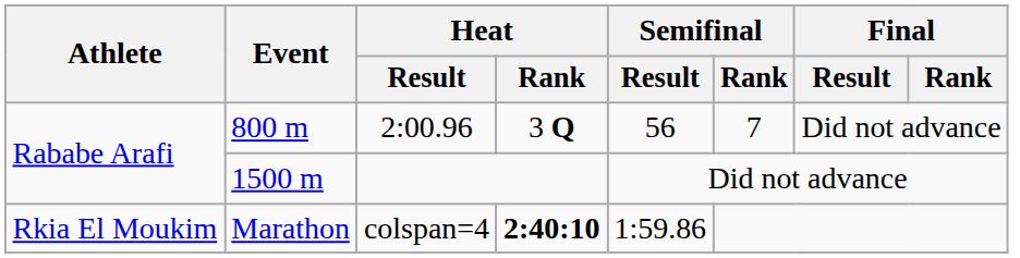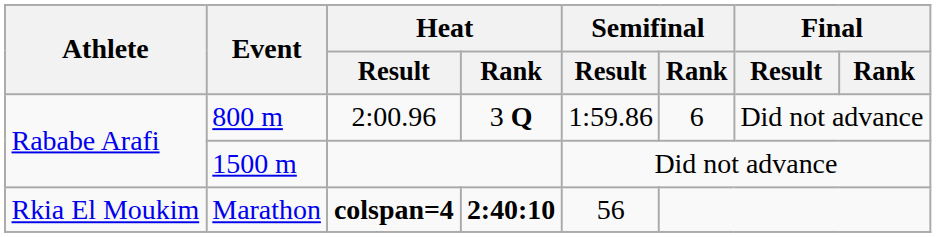800 m | Semifinal / Result: 56 -> 1:59.86
800 m | Semifinal / Rank: 7 -> 6
Marathon | Heat / Result: normal -> bold
Marathon | Semifinal / Result: 1:59.86 -> 56
